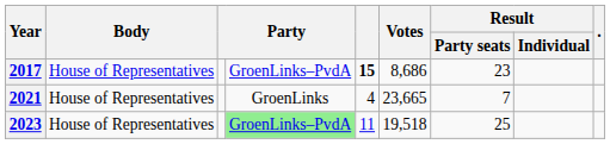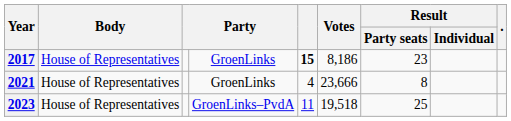2017 | column 4: GroenLinks–PvdA -> GroenLinks
2017 | Votes: 8,686 -> 8,186
2021 | Votes: 23,665 -> 23,666
2021 | Result / Party seats: 7 -> 8
2023 | column 4: lightgreen background -> no background
